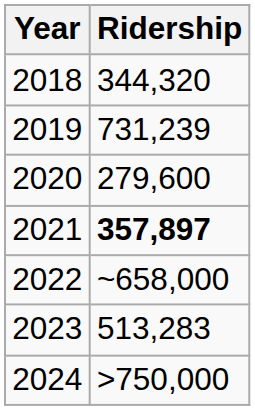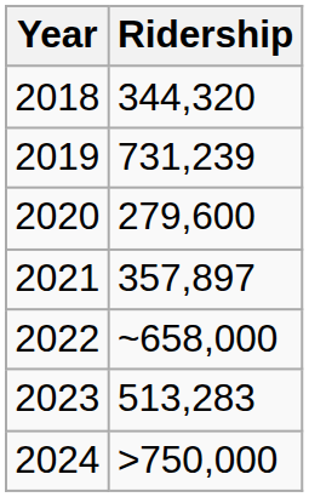2021 | Ridership: bold -> normal
